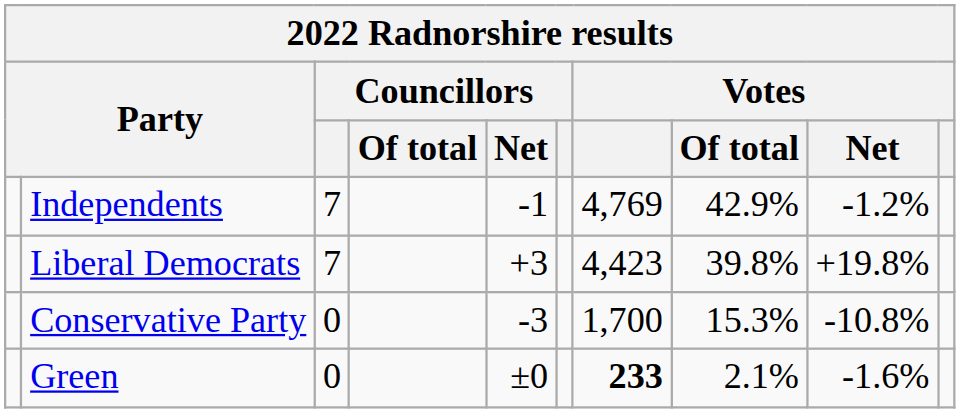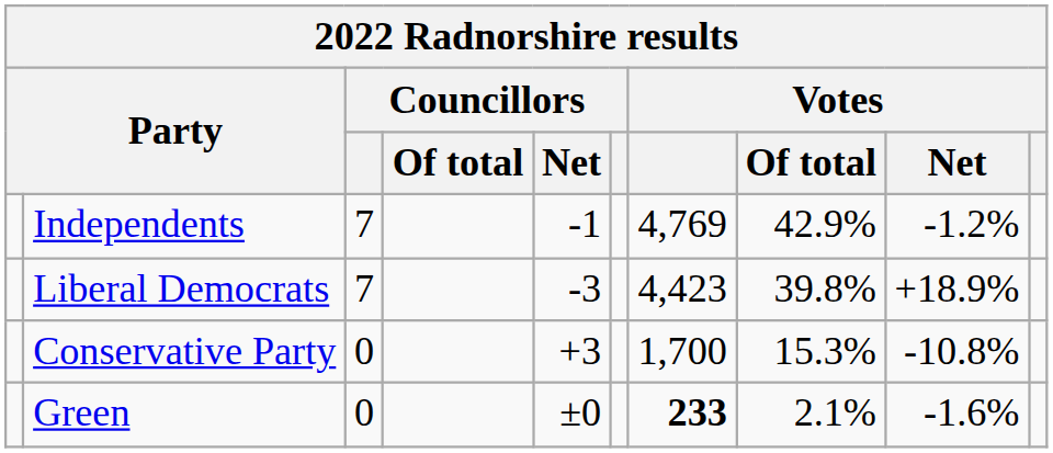Liberal Democrats | Councillors / Net: +3 -> -3
Liberal Democrats | Votes / Net: +19.8% -> +18.9%
Conservative Party | Councillors / Net: -3 -> +3
